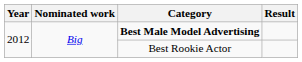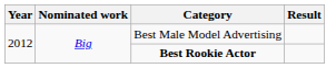Best Male Model Advertising | Category: bold -> normal
Best Rookie Actor | Category: normal -> bold
